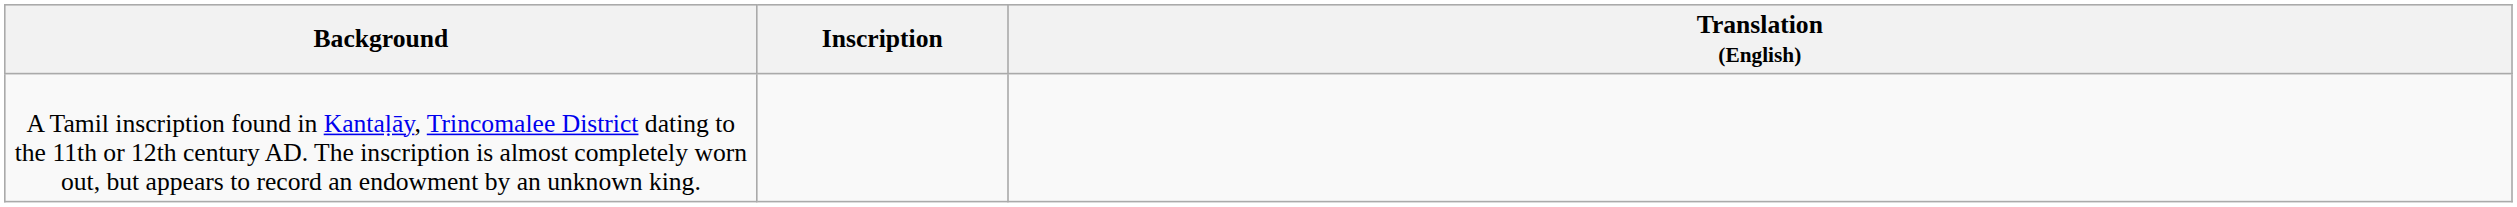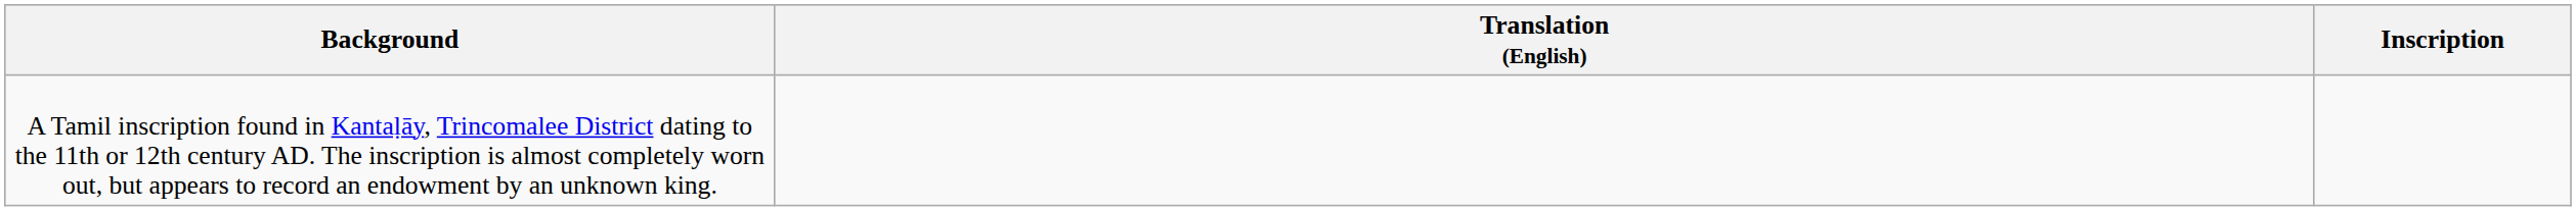columns swapped: Translation (English) <-> Inscription
